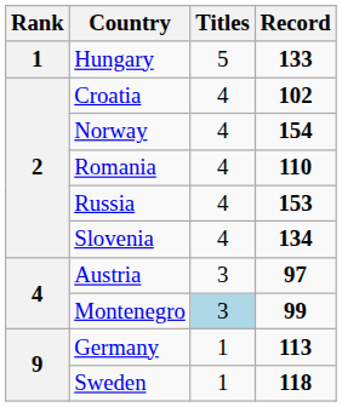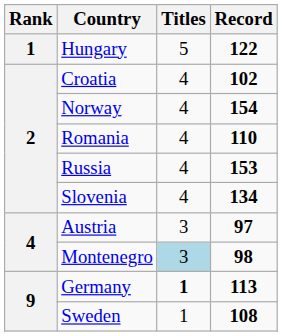Hungary | Record: 133 -> 122
Montenegro | Record: 99 -> 98
Germany | Titles: normal -> bold
Sweden | Record: 118 -> 108
